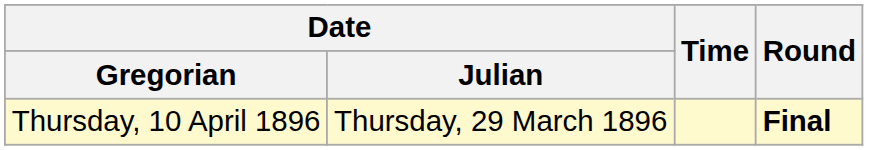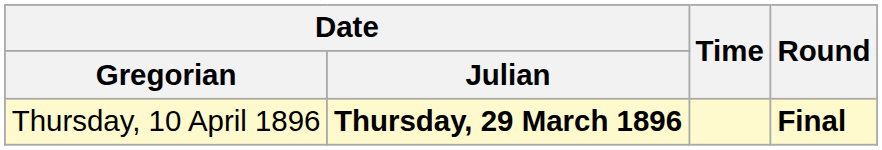Thursday, 10 April 1896 | Date / Julian: normal -> bold
